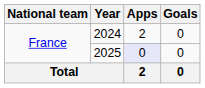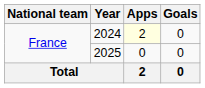2024 | Apps: no background -> lightyellow background
2025 | Apps: lavender background -> no background
